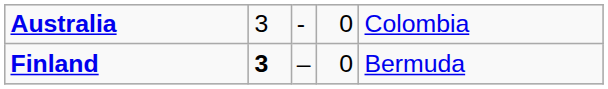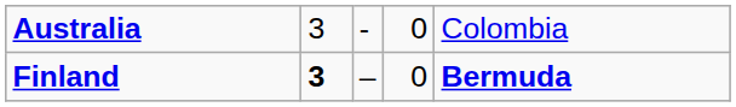Finland | column 5: normal -> bold
